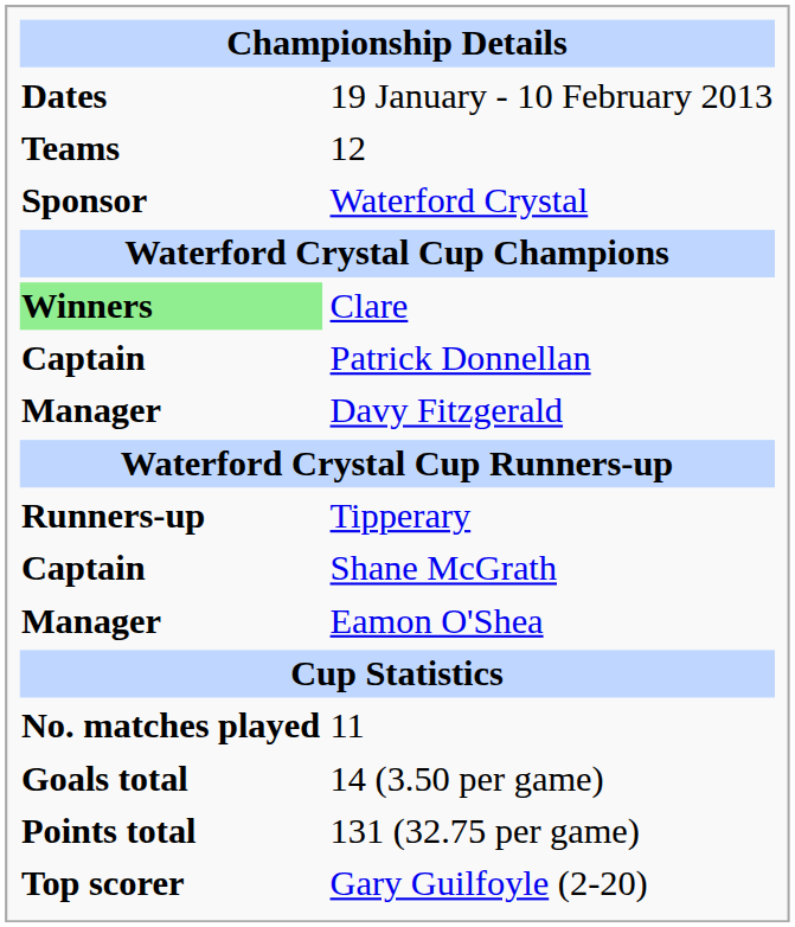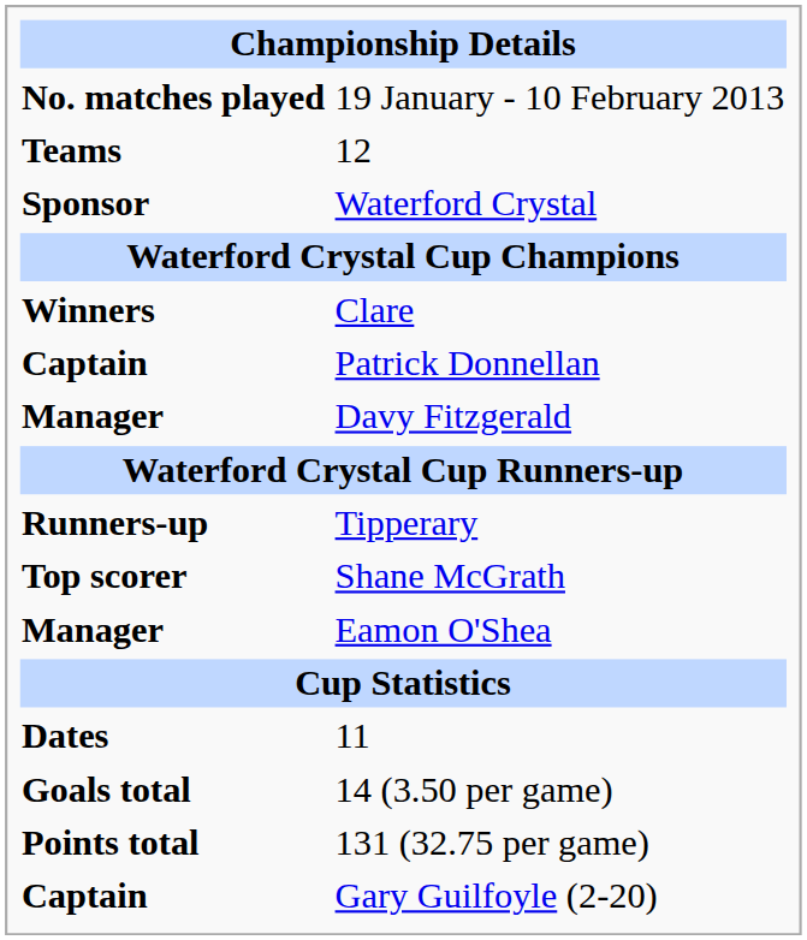19 January - 10 February 2013 | column 1: Dates -> No. matches played
Clare | column 1: lightgreen background -> no background
Shane McGrath | column 1: Captain -> Top scorer
11 | column 1: No. matches played -> Dates
Gary Guilfoyle (2-20) | column 1: Top scorer -> Captain
